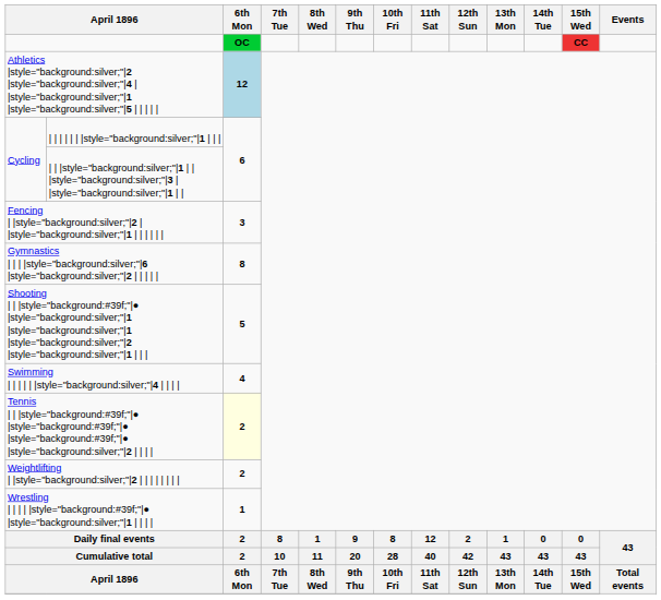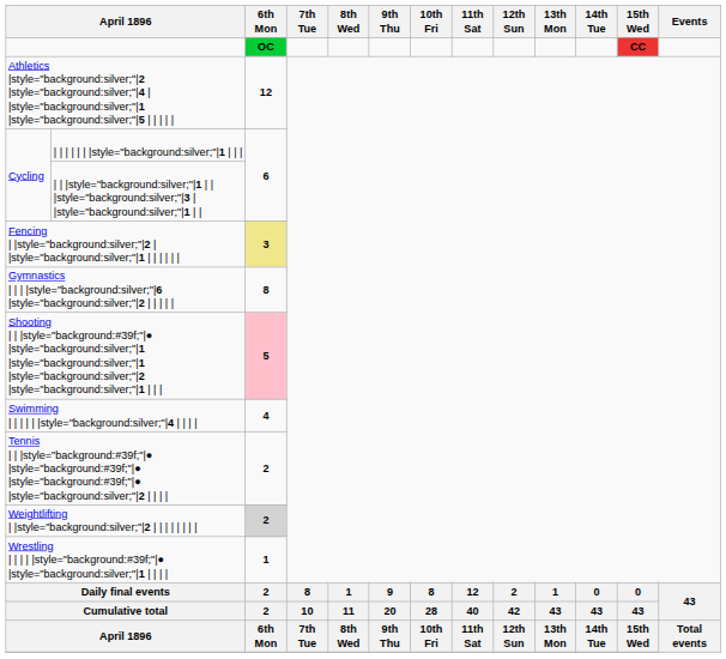row 3 | 6th Mon: lightblue background -> no background
row 6 | 6th Mon: no background -> khaki background
row 8 | 6th Mon: no background -> pink background
row 10 | 6th Mon: lightyellow background -> no background
row 11 | 6th Mon: no background -> lightgrey background
